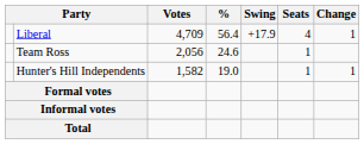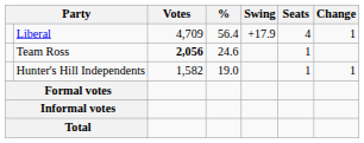Team Ross | Votes: normal -> bold
